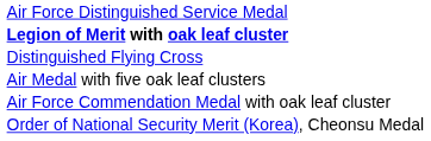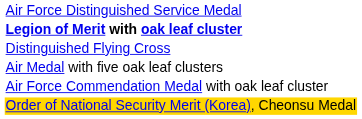row 6 | column 1: no background -> gold background
